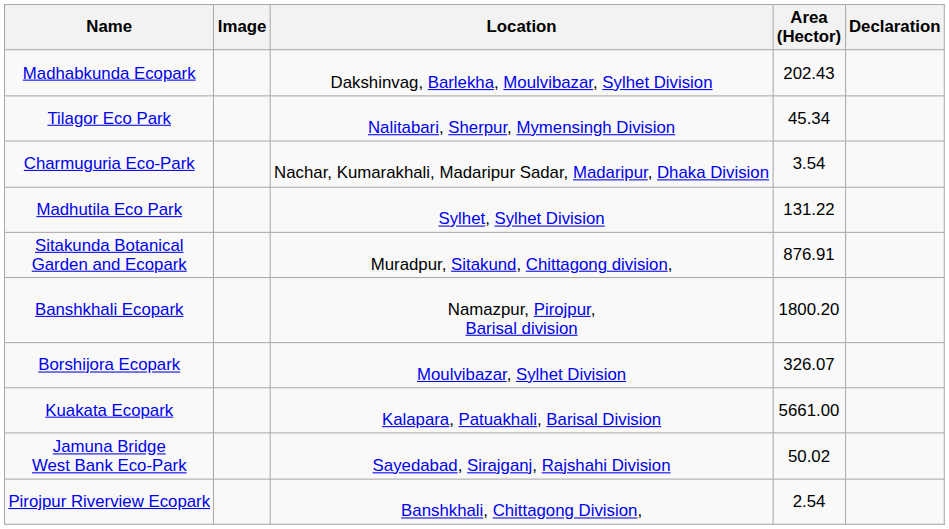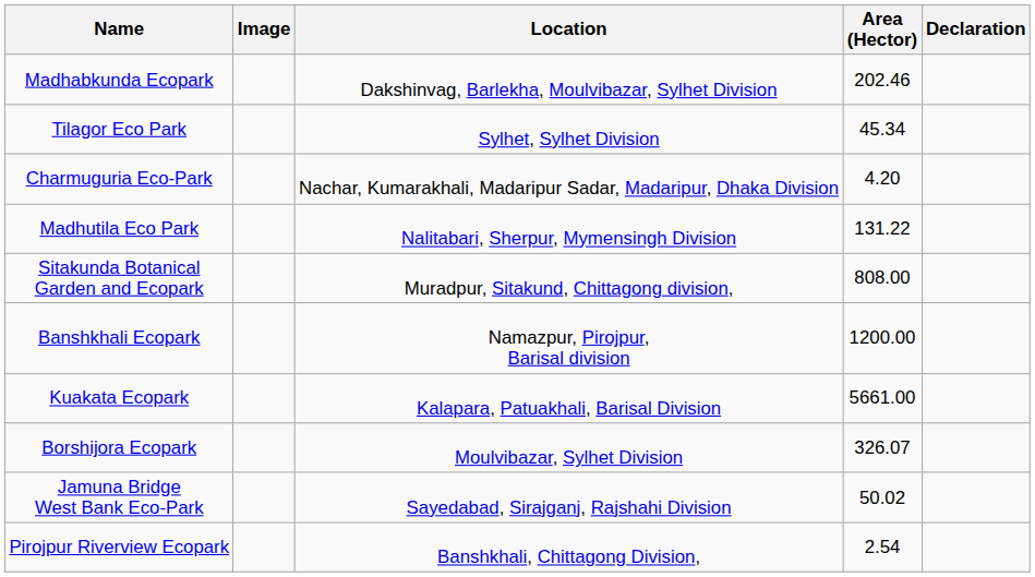Madhabkunda Ecopark | Area (Hector): 202.43 -> 202.46
Tilagor Eco Park | Location: Nalitabari, Sherpur, Mymensingh Division -> Sylhet, Sylhet Division
Charmuguria Eco-Park | Area (Hector): 3.54 -> 4.20
Madhutila Eco Park | Location: Sylhet, Sylhet Division -> Nalitabari, Sherpur, Mymensingh Division
Sitakunda Botanical Garden and Ecopark | Area (Hector): 876.91 -> 808.00
Banshkhali Ecopark | Area (Hector): 1800.20 -> 1200.00
rows swapped: Kuakata Ecopark <-> Borshijora Ecopark
